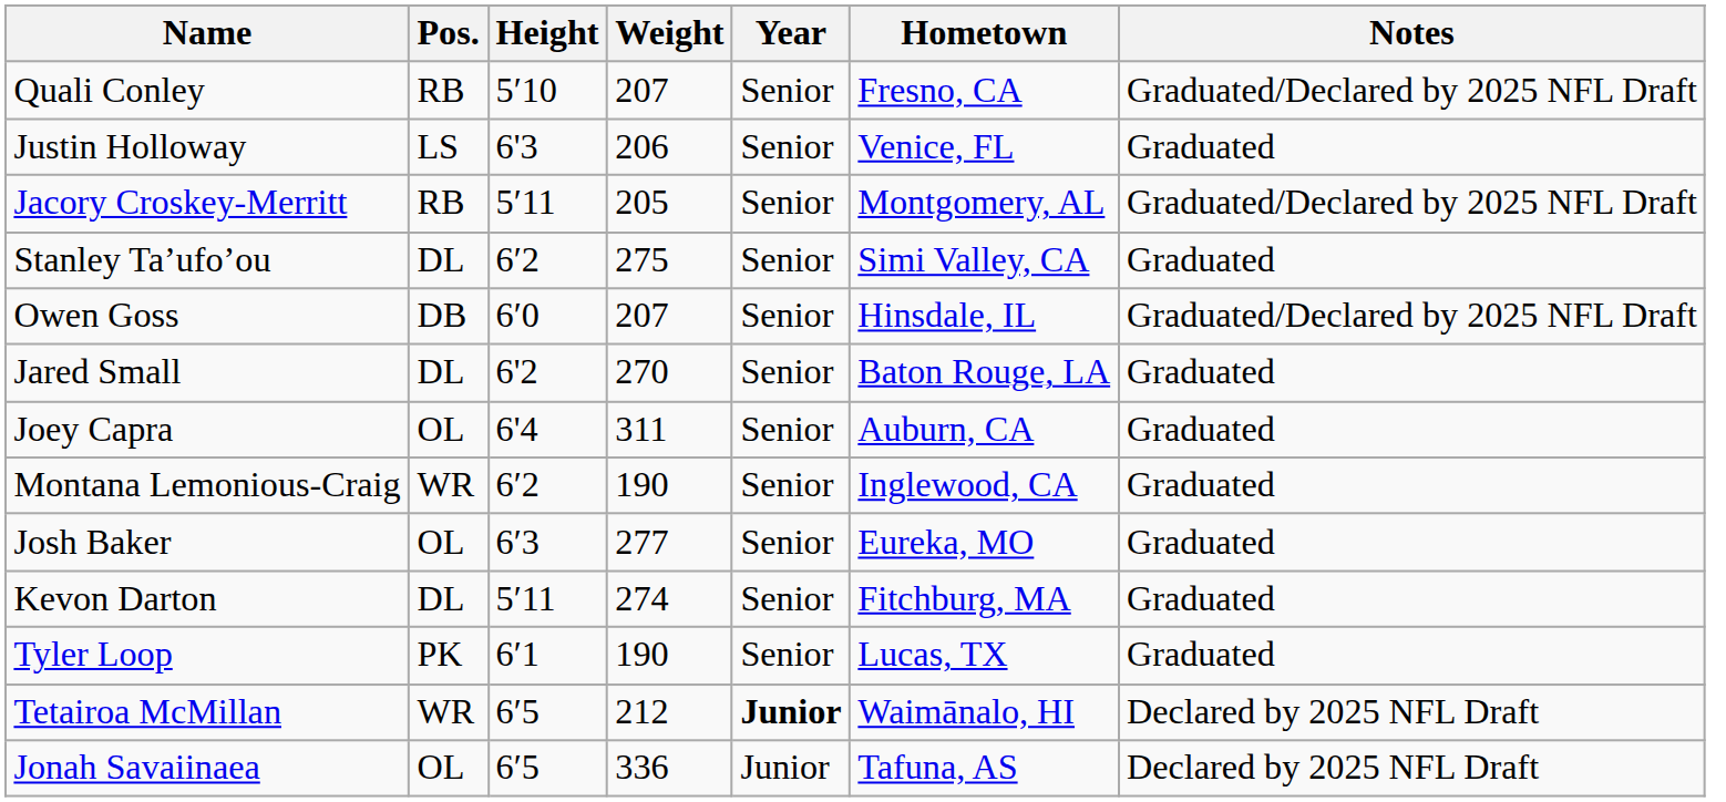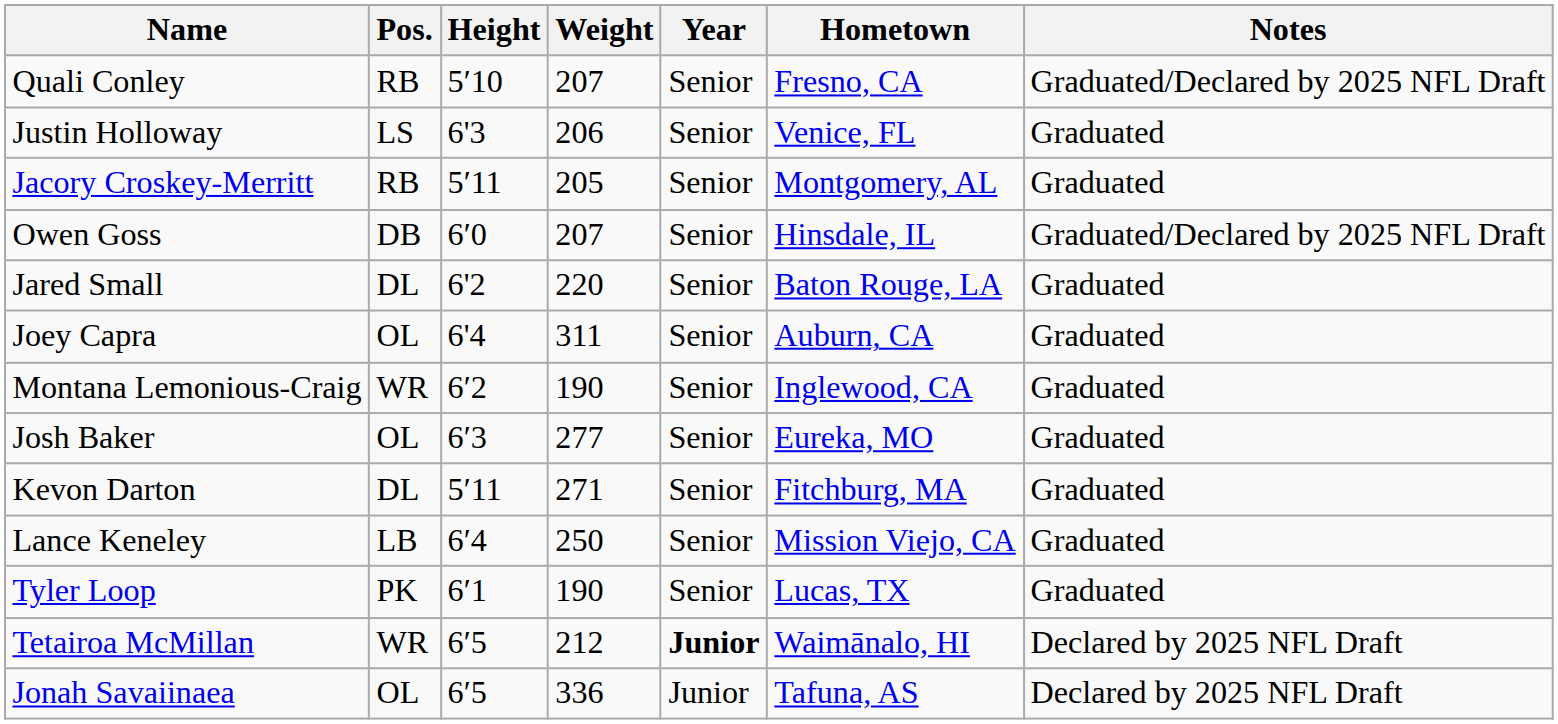Jacory Croskey-Merritt | Notes: Graduated/Declared by 2025 NFL Draft -> Graduated
- row: Stanley Ta’ufo’ou | DL | 6′2 | 275 | Senior | Simi Valley, CA | Graduated
Jared Small | Weight: 270 -> 220
Kevon Darton | Weight: 274 -> 271
+ row: Lance Keneley | LB | 6′4 | 250 | Senior | Mission Viejo, CA | Graduated
